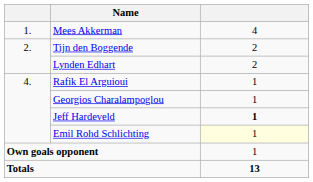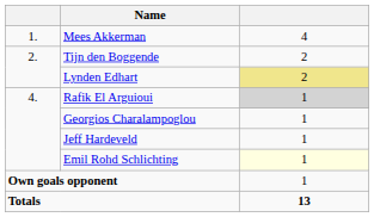Lynden Edhart | column 3: no background -> khaki background
Rafik El Arguioui | column 3: no background -> lightgrey background
Jeff Hardeveld | column 3: bold -> normal
